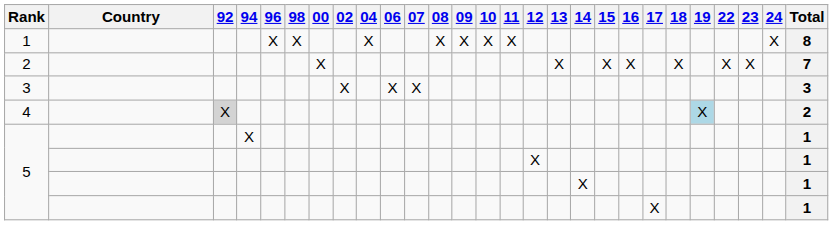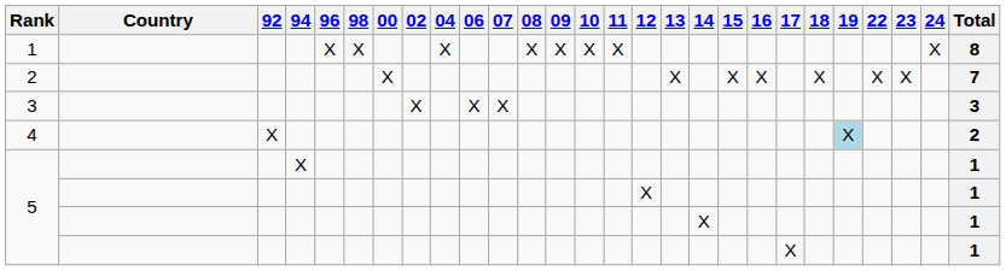4 | 92: lightgrey background -> no background
